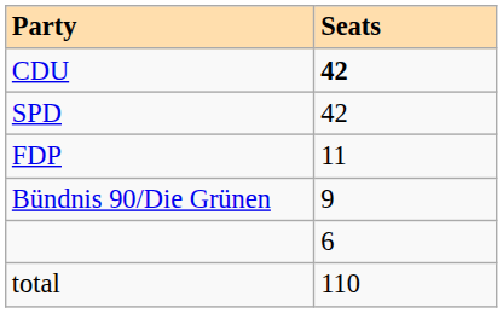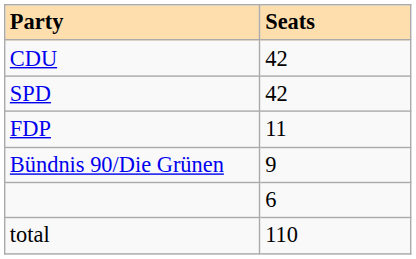CDU | Seats: bold -> normal
